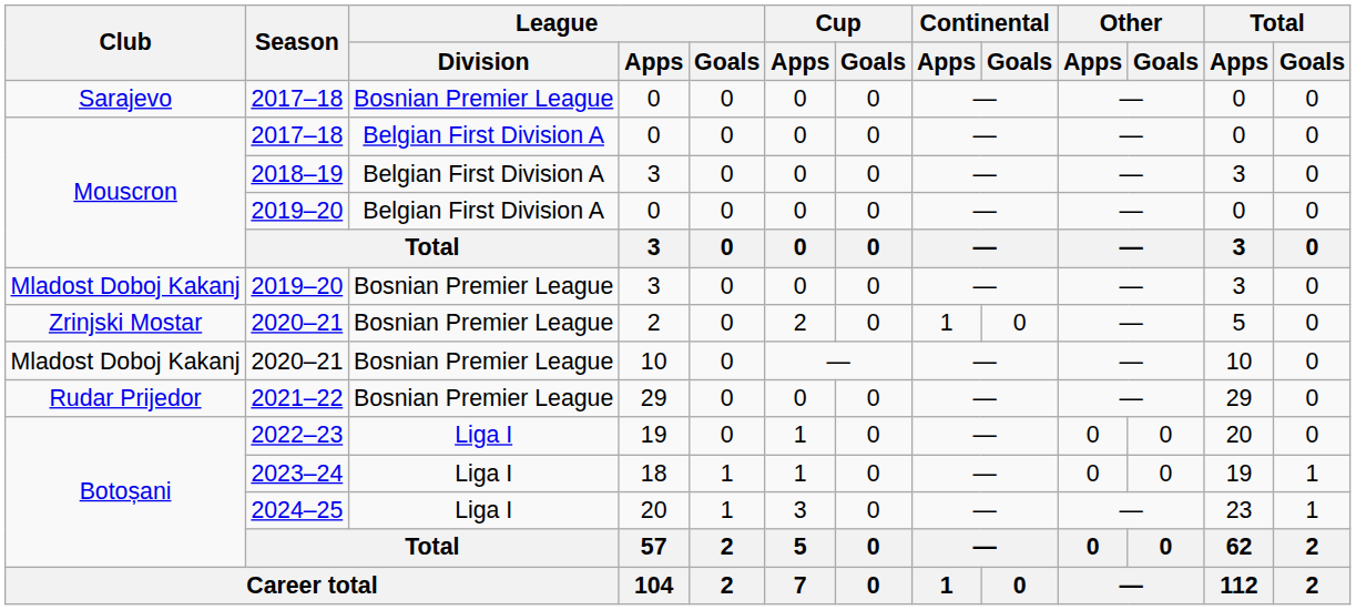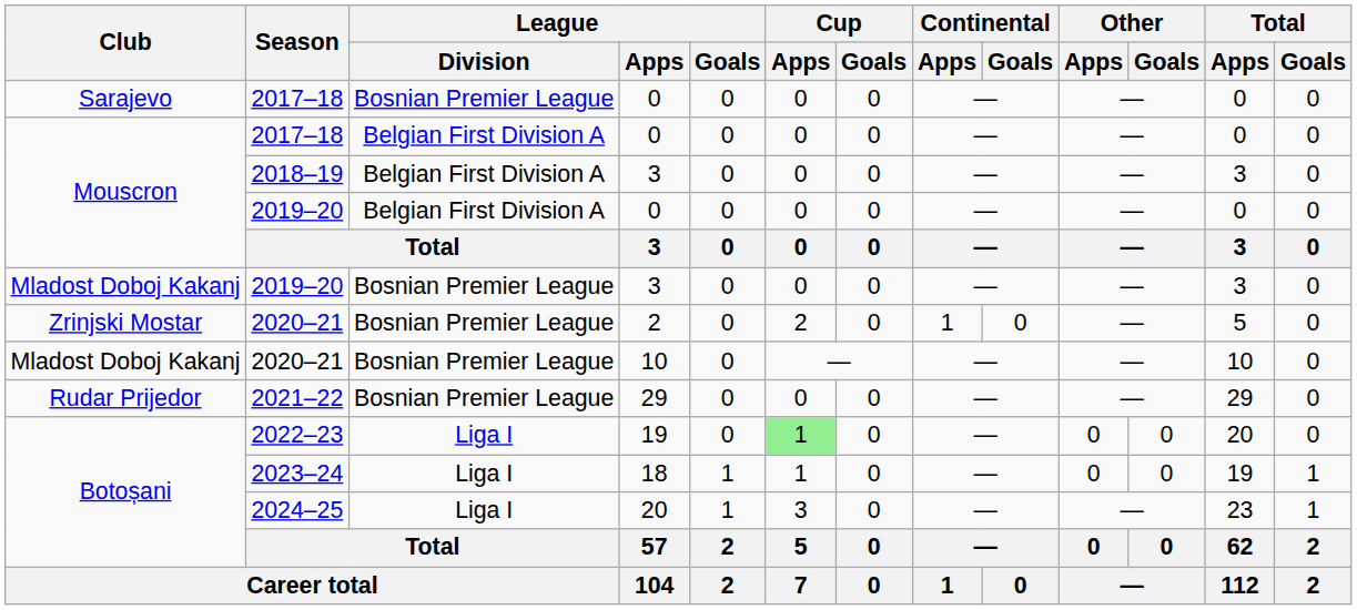2022–23 | Cup / Apps: no background -> lightgreen background
